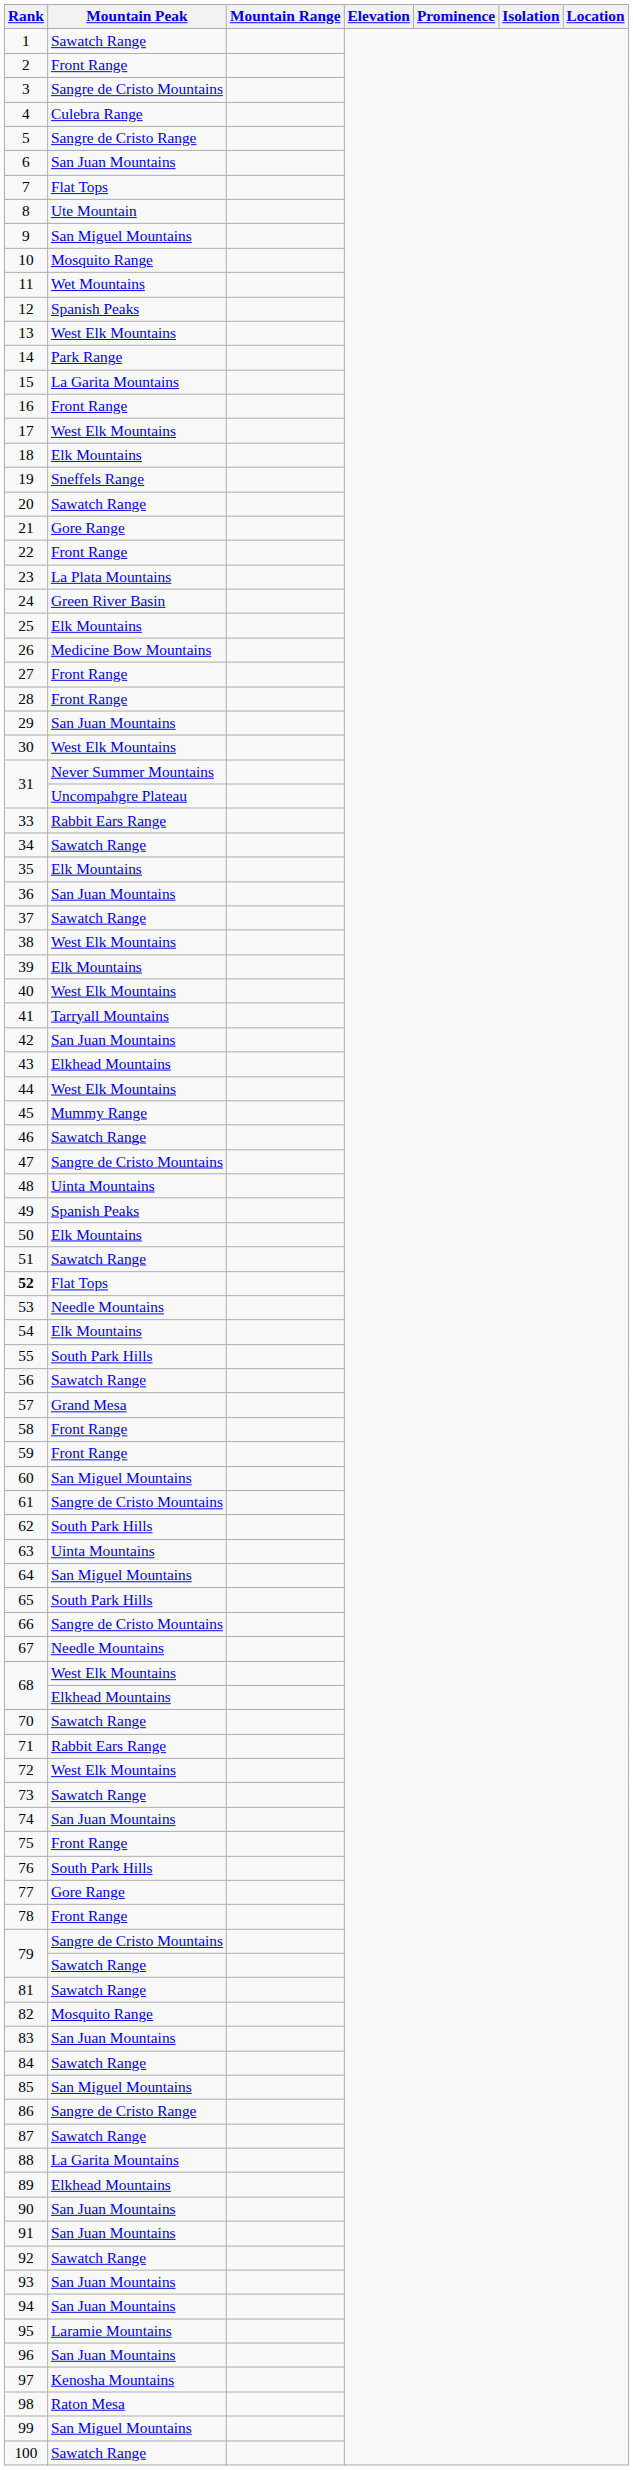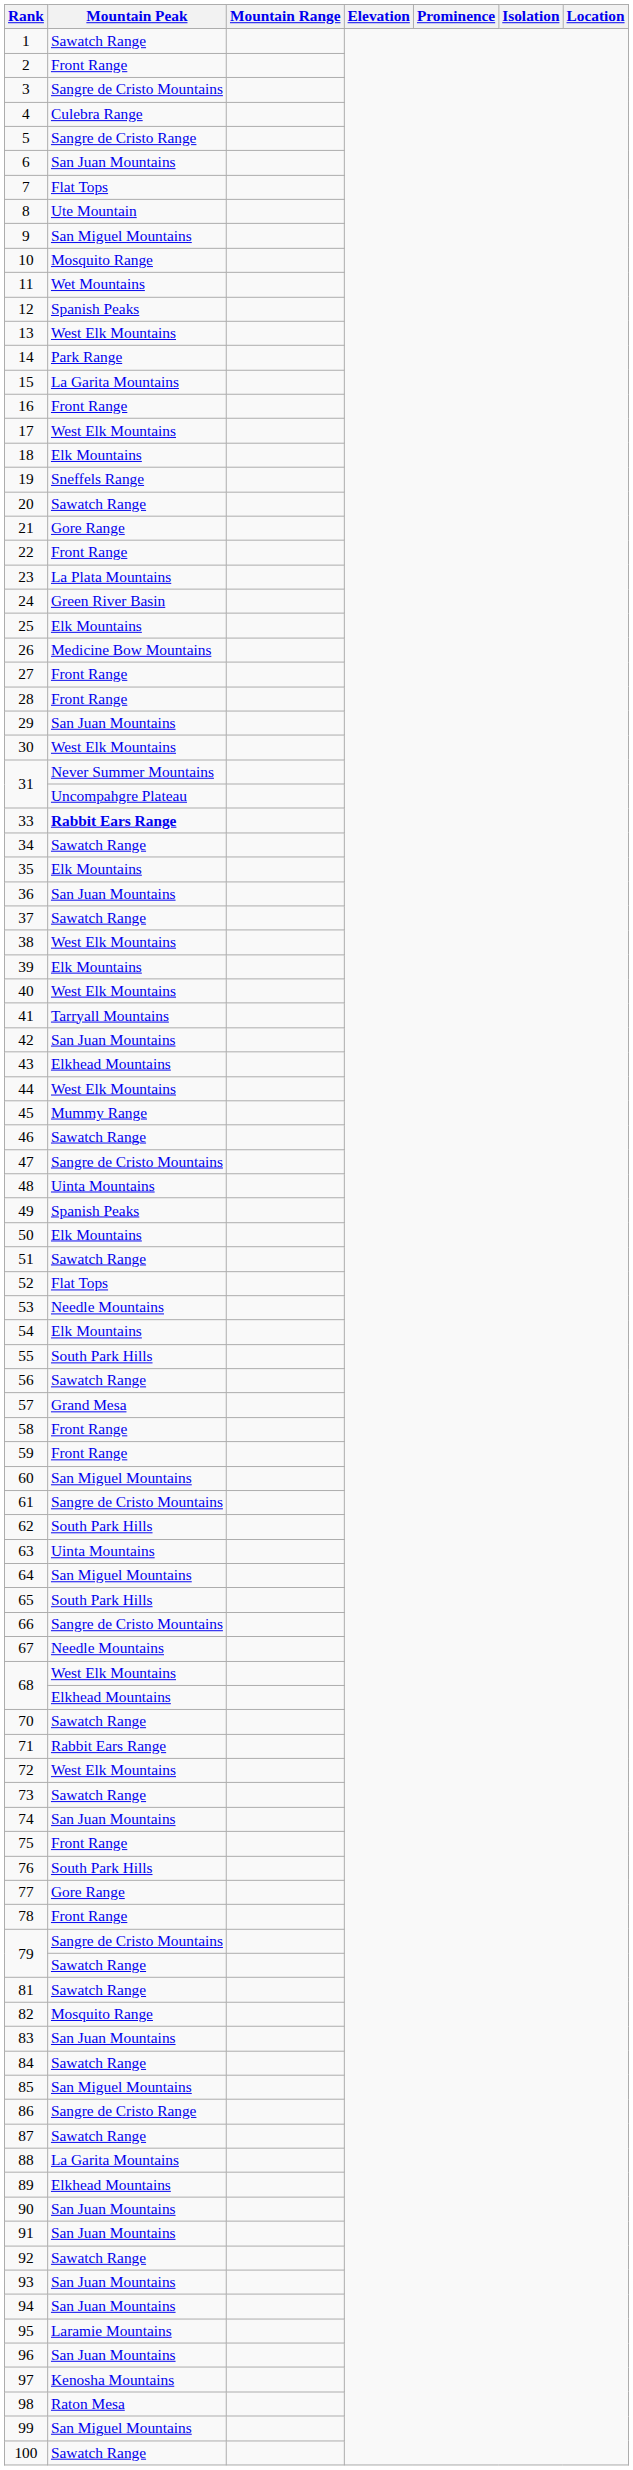33 | Mountain Peak: normal -> bold
52 | Rank: bold -> normal
